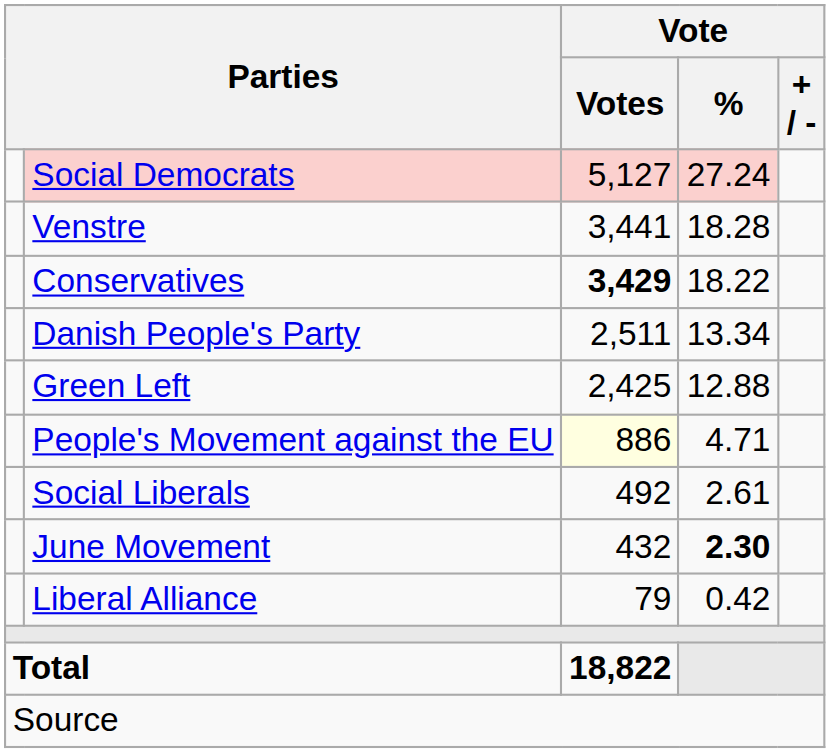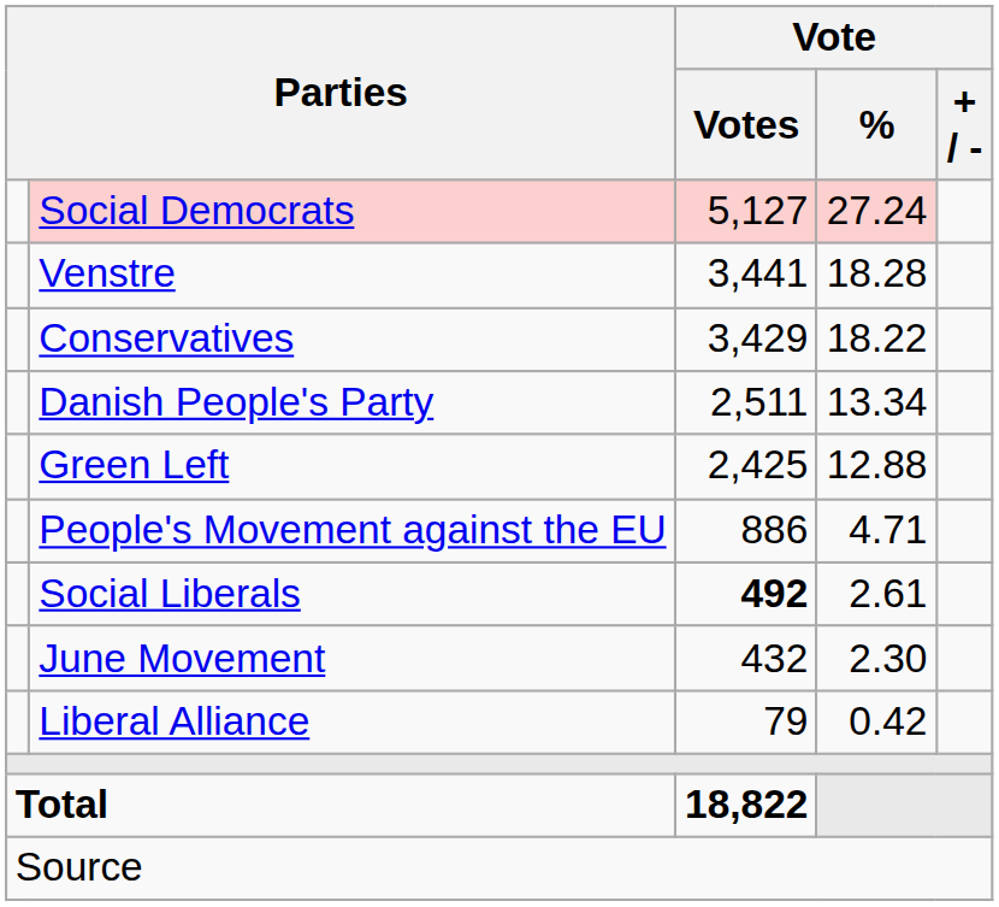Conservatives | Vote / Votes: bold -> normal
People's Movement against the EU | Vote / Votes: lightyellow background -> no background
Social Liberals | Vote / Votes: normal -> bold
June Movement | Vote / %: bold -> normal
